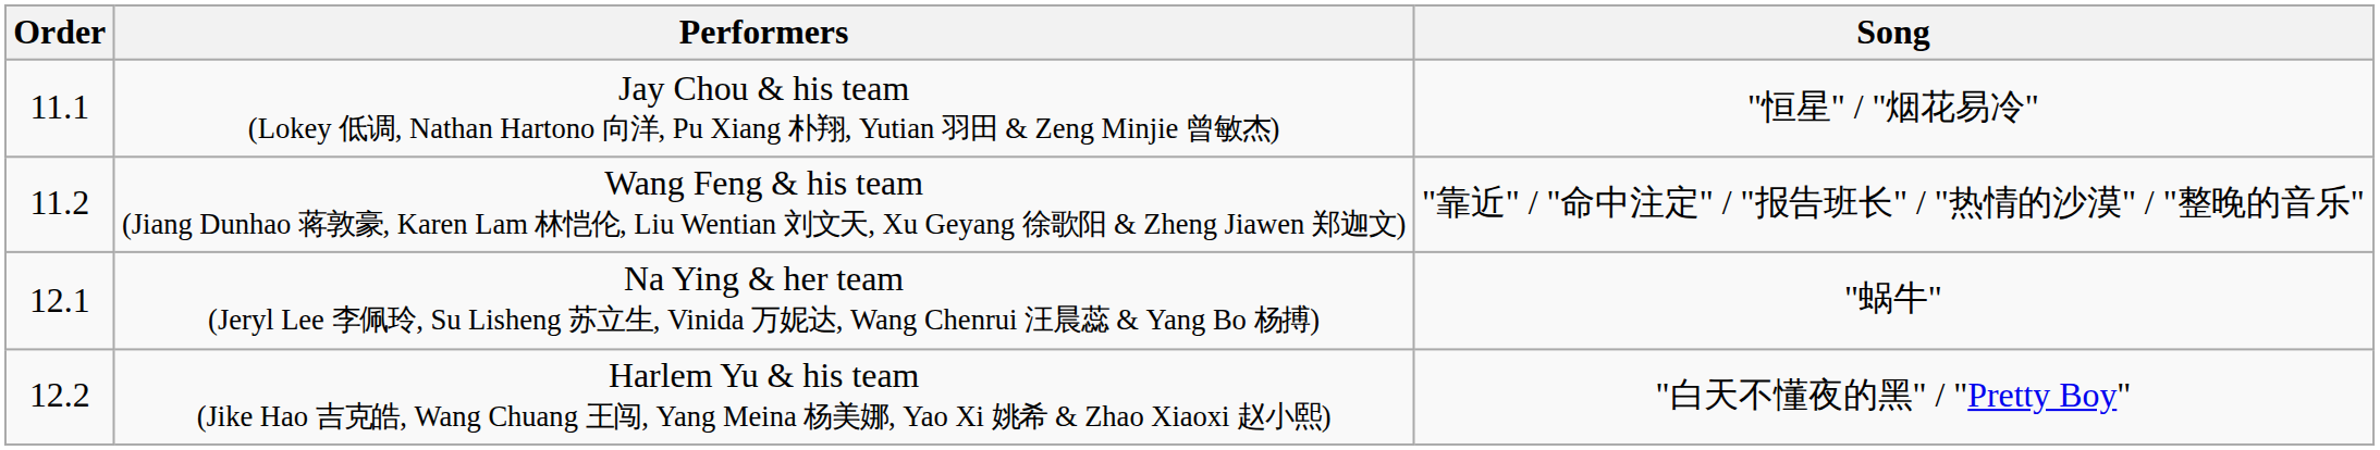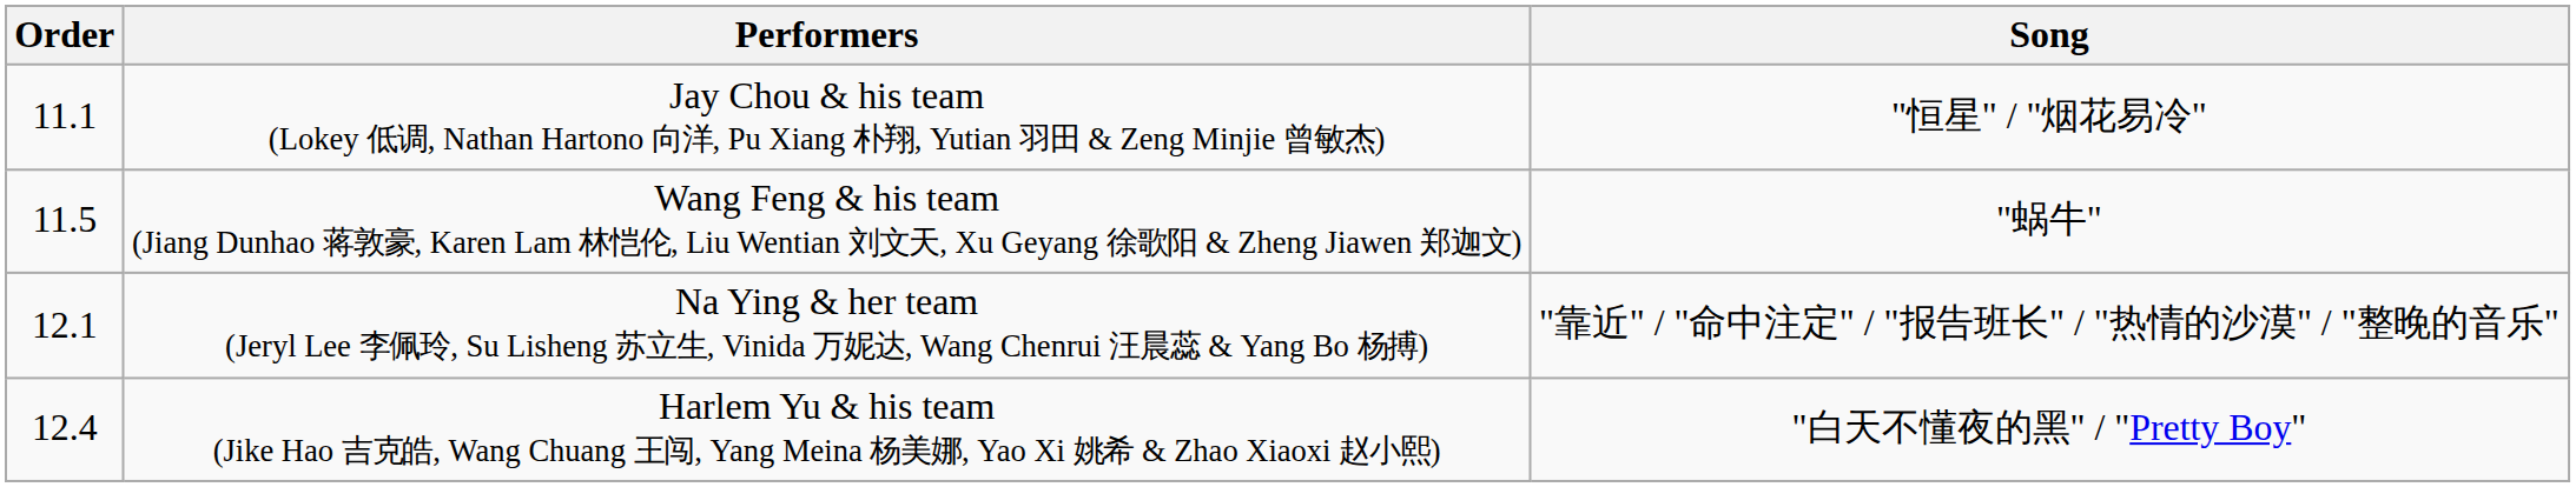row 3 | Order: 11.2 -> 11.5
row 3 | Song: "靠近" / "命中注定" / "报告班长" / "热情的沙漠" / "整晚的音乐" -> "蜗牛"
row 4 | Song: "蜗牛" -> "靠近" / "命中注定" / "报告班长" / "热情的沙漠" / "整晚的音乐"
row 5 | Order: 12.2 -> 12.4
